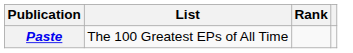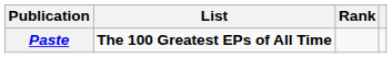row 2 | List: normal -> bold
